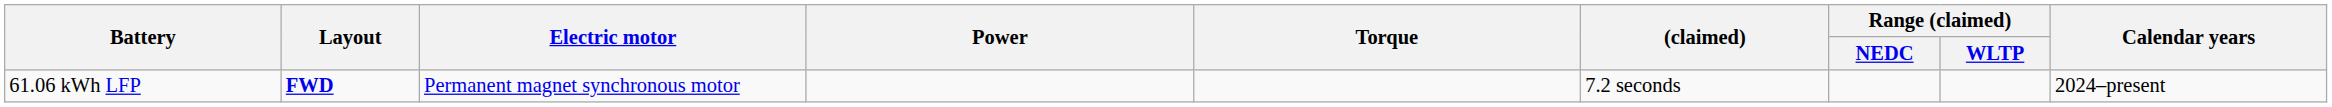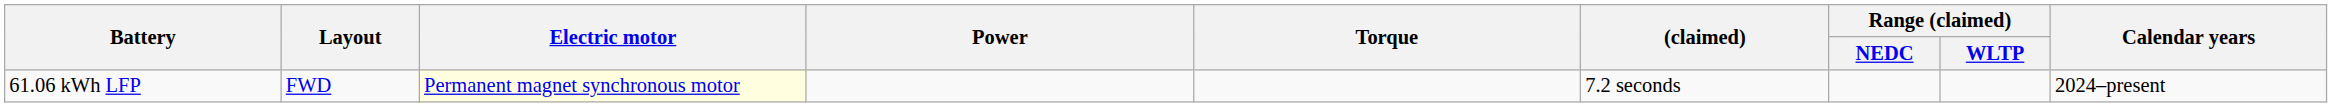61.06 kWh LFP | Layout: bold -> normal
61.06 kWh LFP | Electric motor: no background -> lightyellow background
